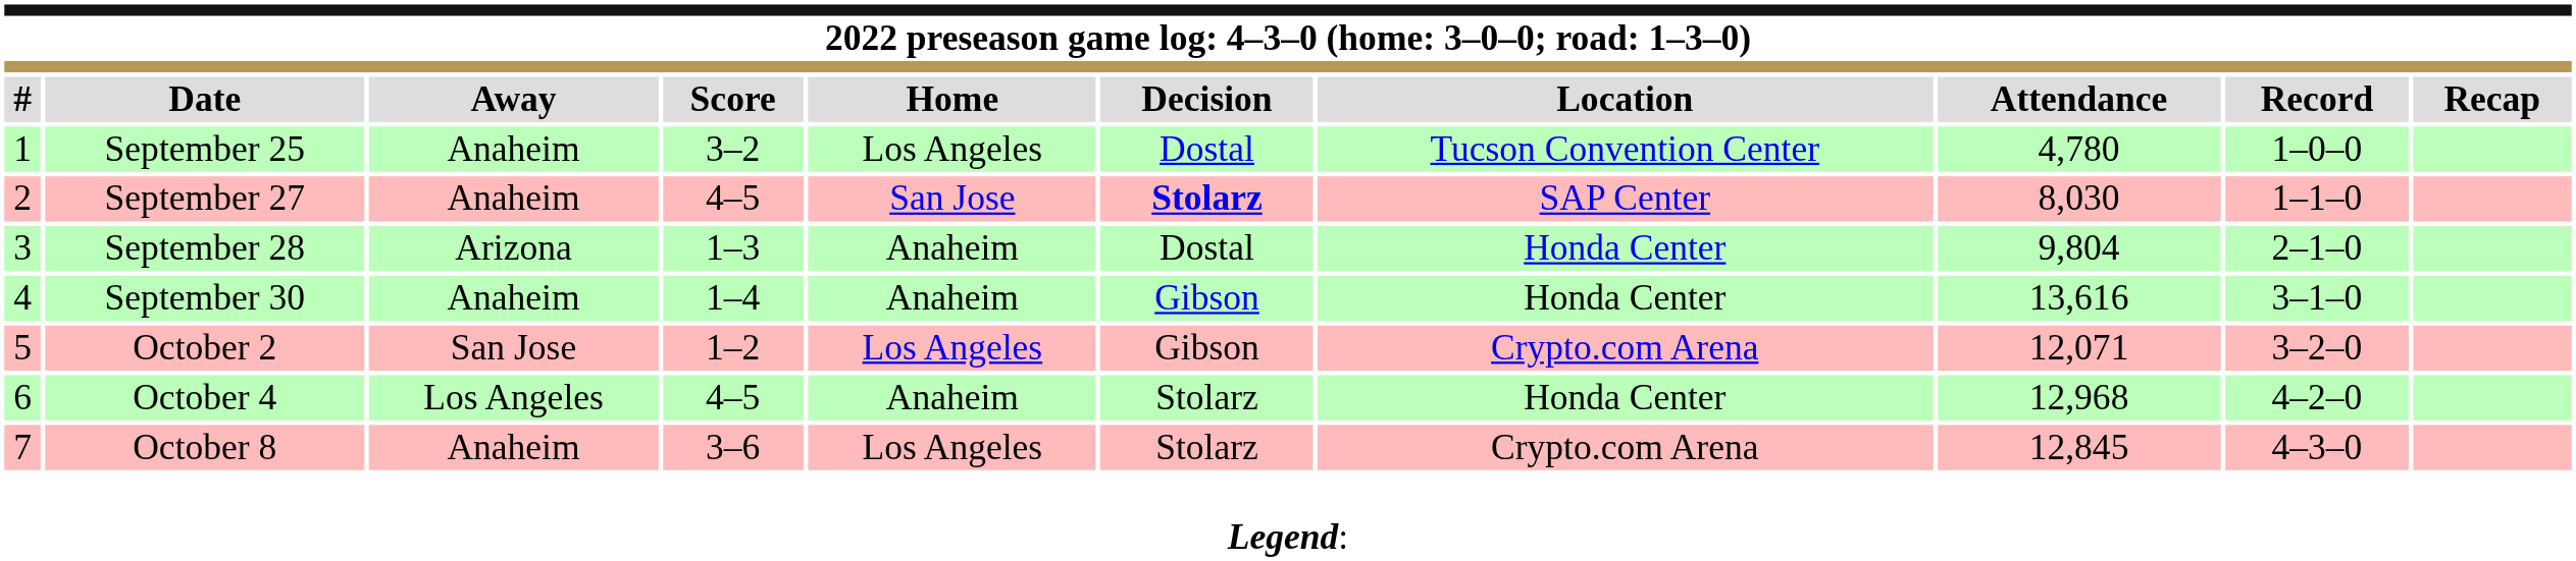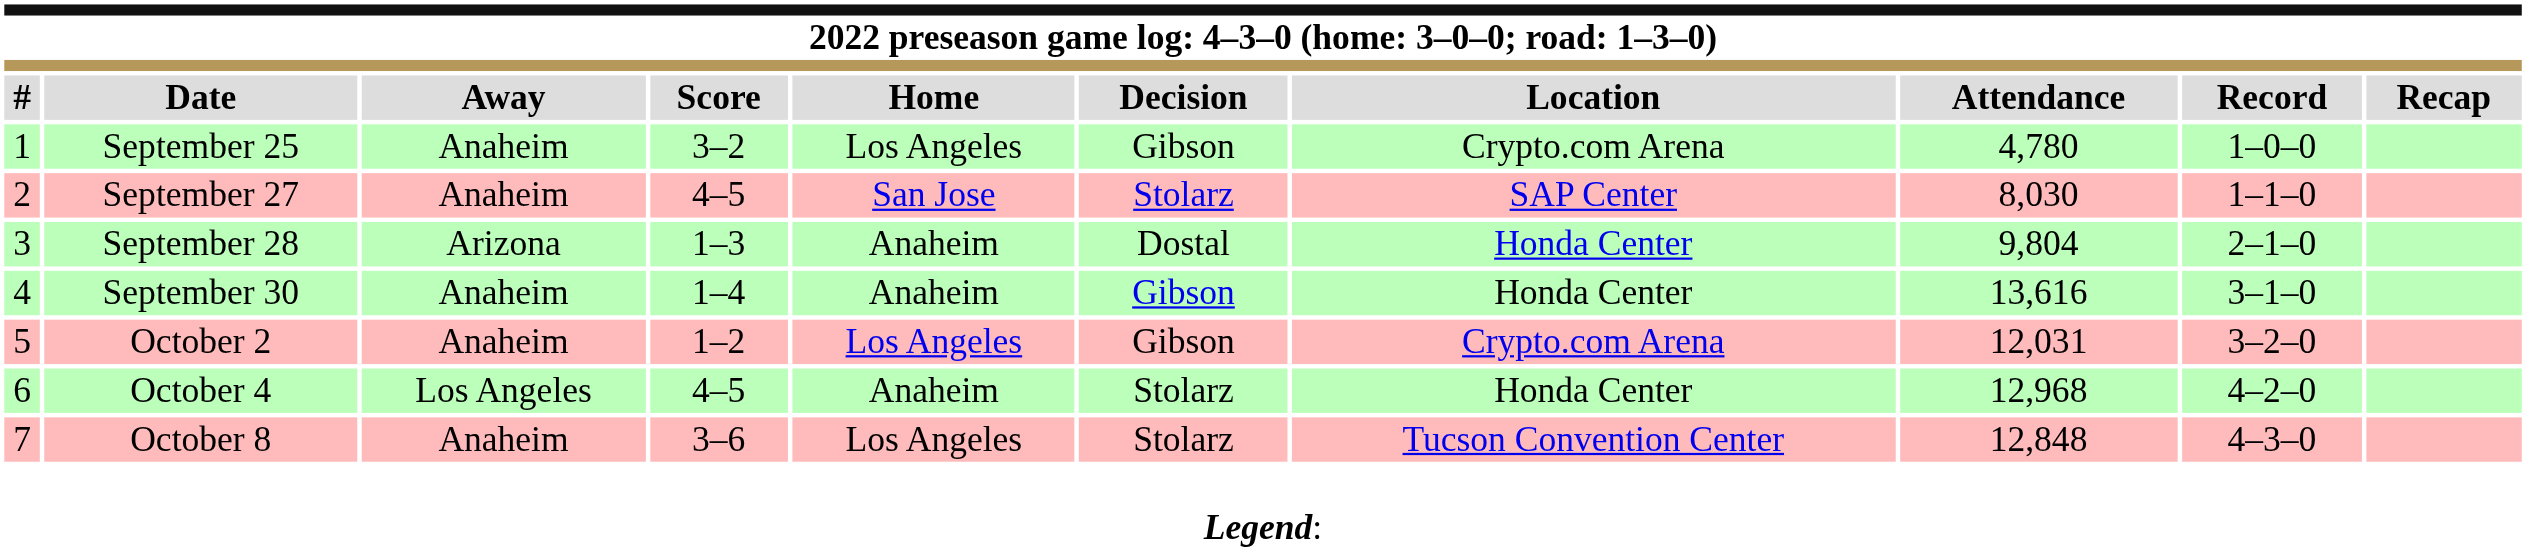September 25 | Decision: Dostal -> Gibson
September 25 | Location: Tucson Convention Center -> Crypto.com Arena
September 27 | Decision: bold -> normal
October 2 | Away: San Jose -> Anaheim
October 2 | Attendance: 12,071 -> 12,031
October 8 | Location: Crypto.com Arena -> Tucson Convention Center
October 8 | Attendance: 12,845 -> 12,848
